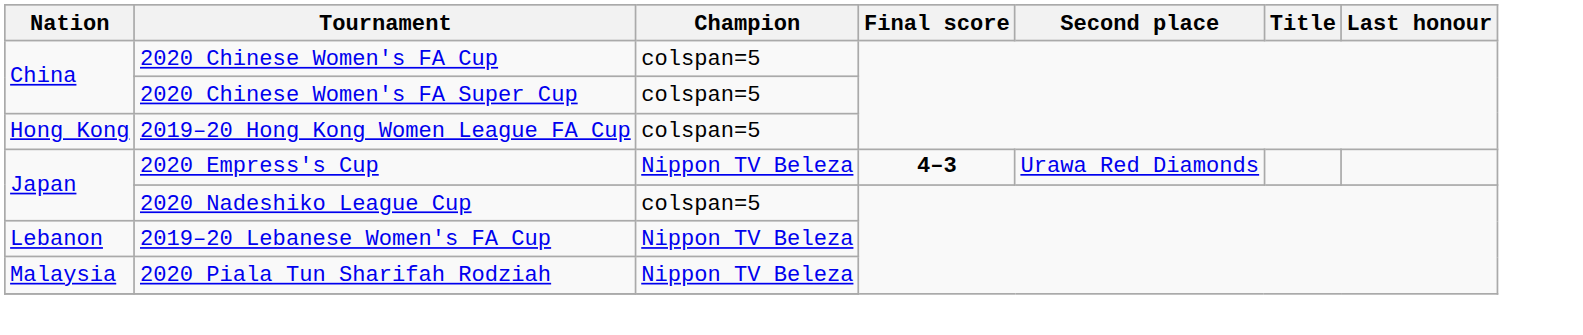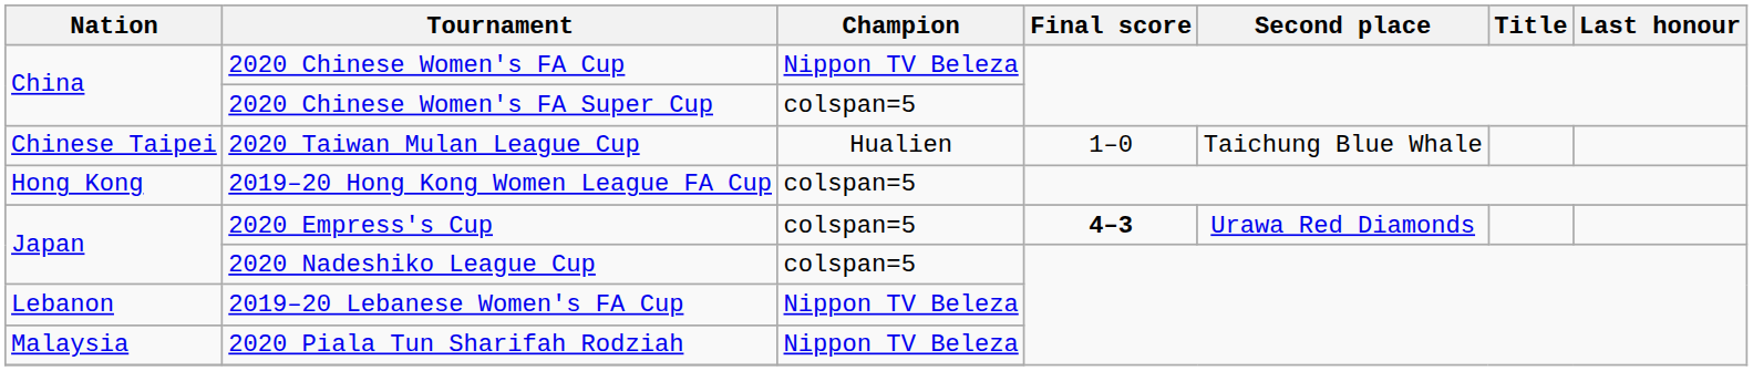2020 Chinese Women's FA Cup | Champion: colspan=5 -> Nippon TV Beleza
+ row: Chinese Taipei | 2020 Taiwan Mulan League Cup | Hualien | 1–0 | Taichung Blue Whale
2020 Empress's Cup | Champion: Nippon TV Beleza -> colspan=5
